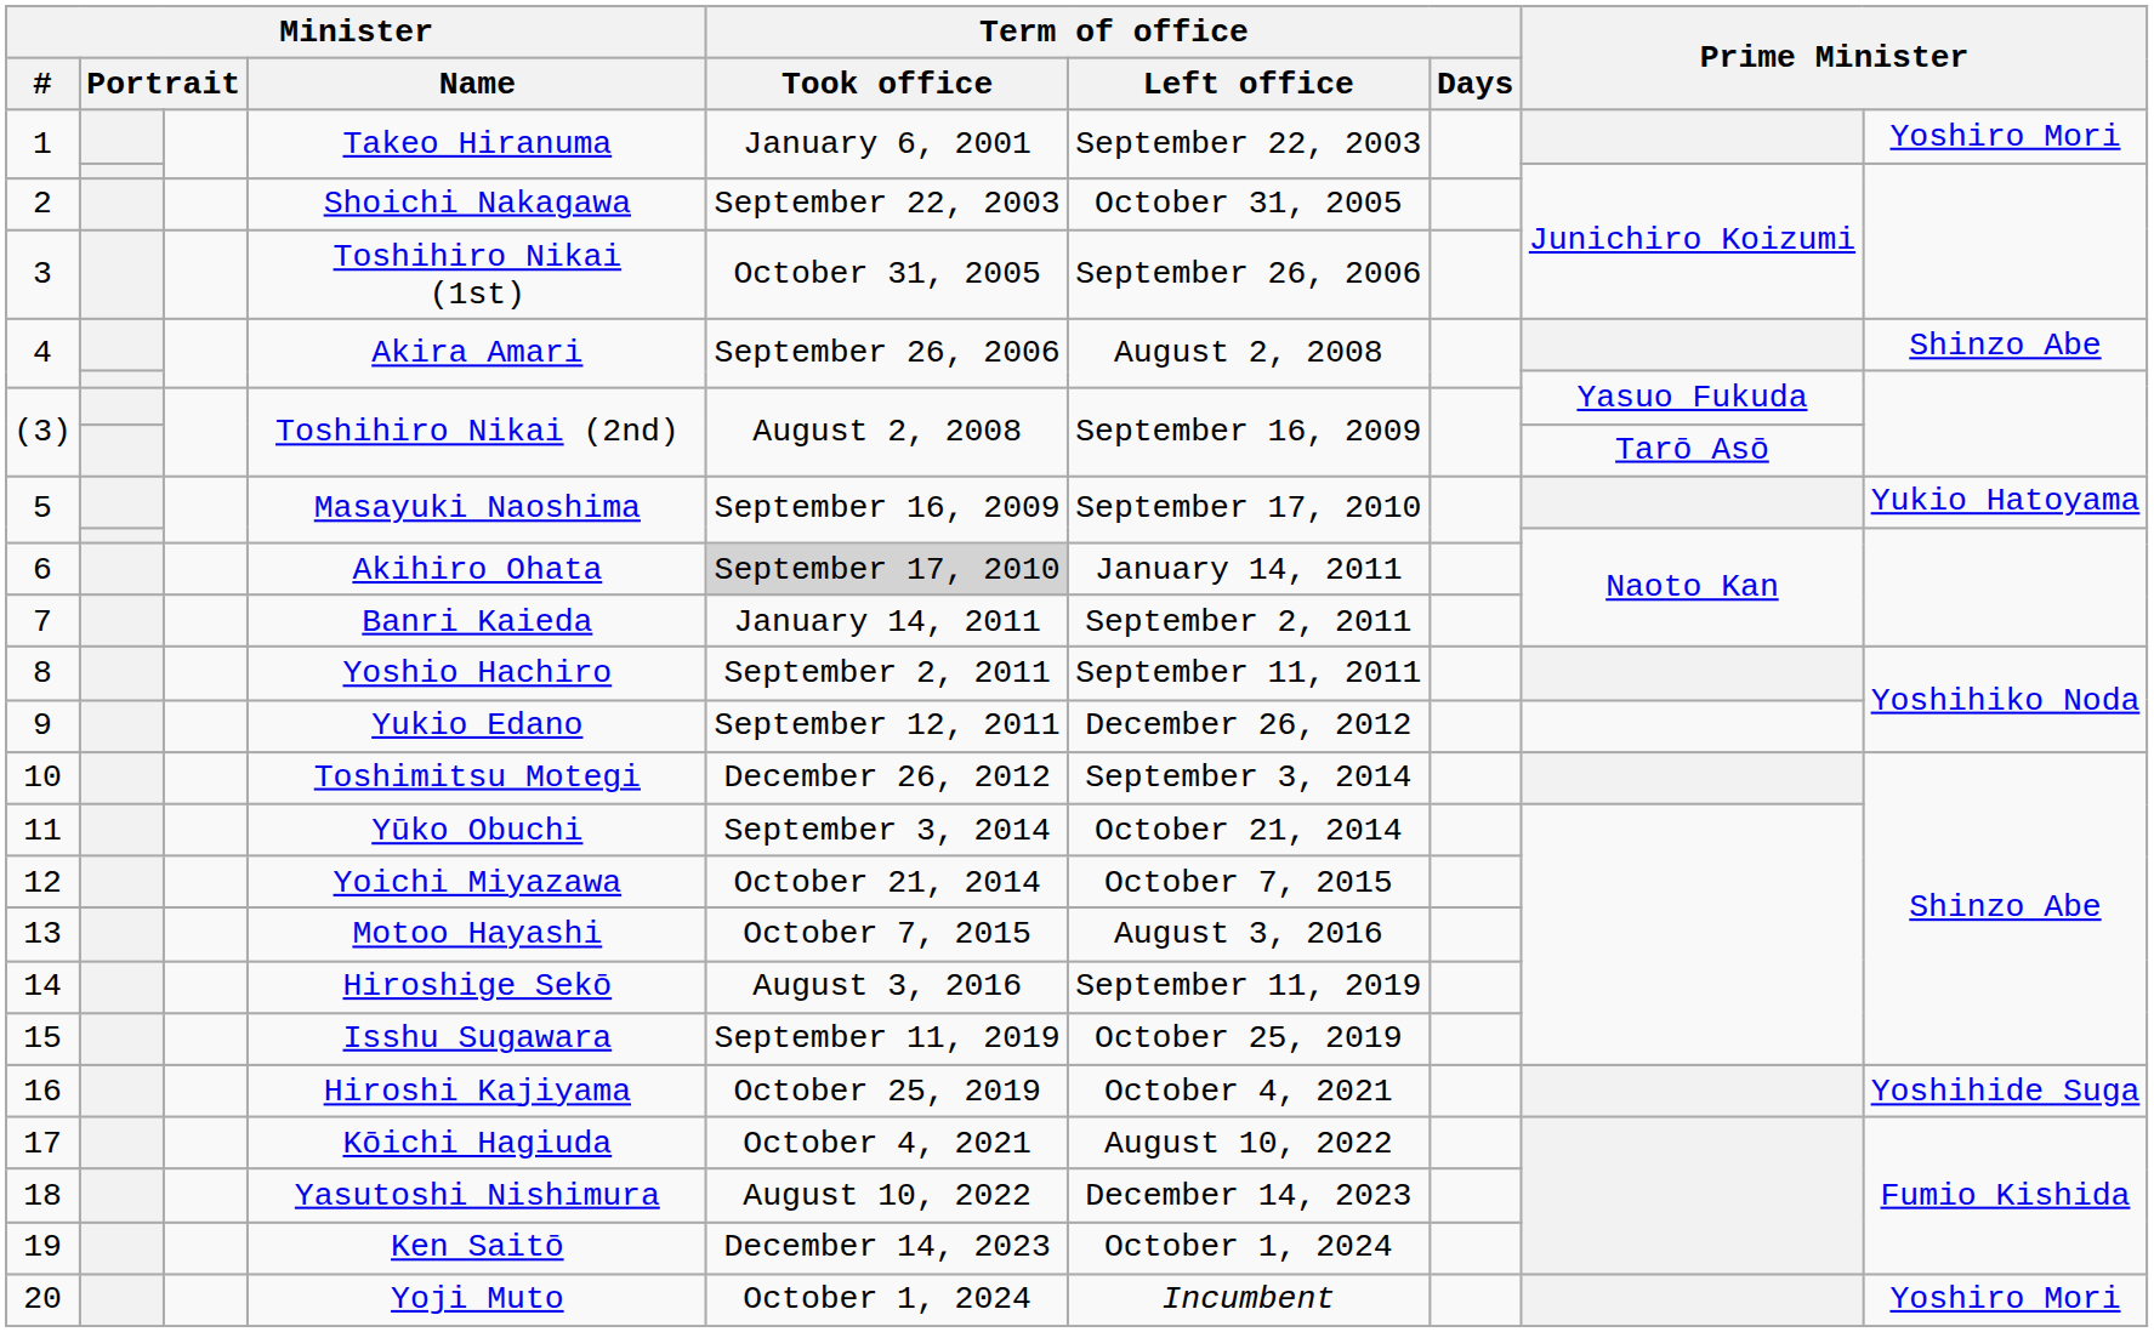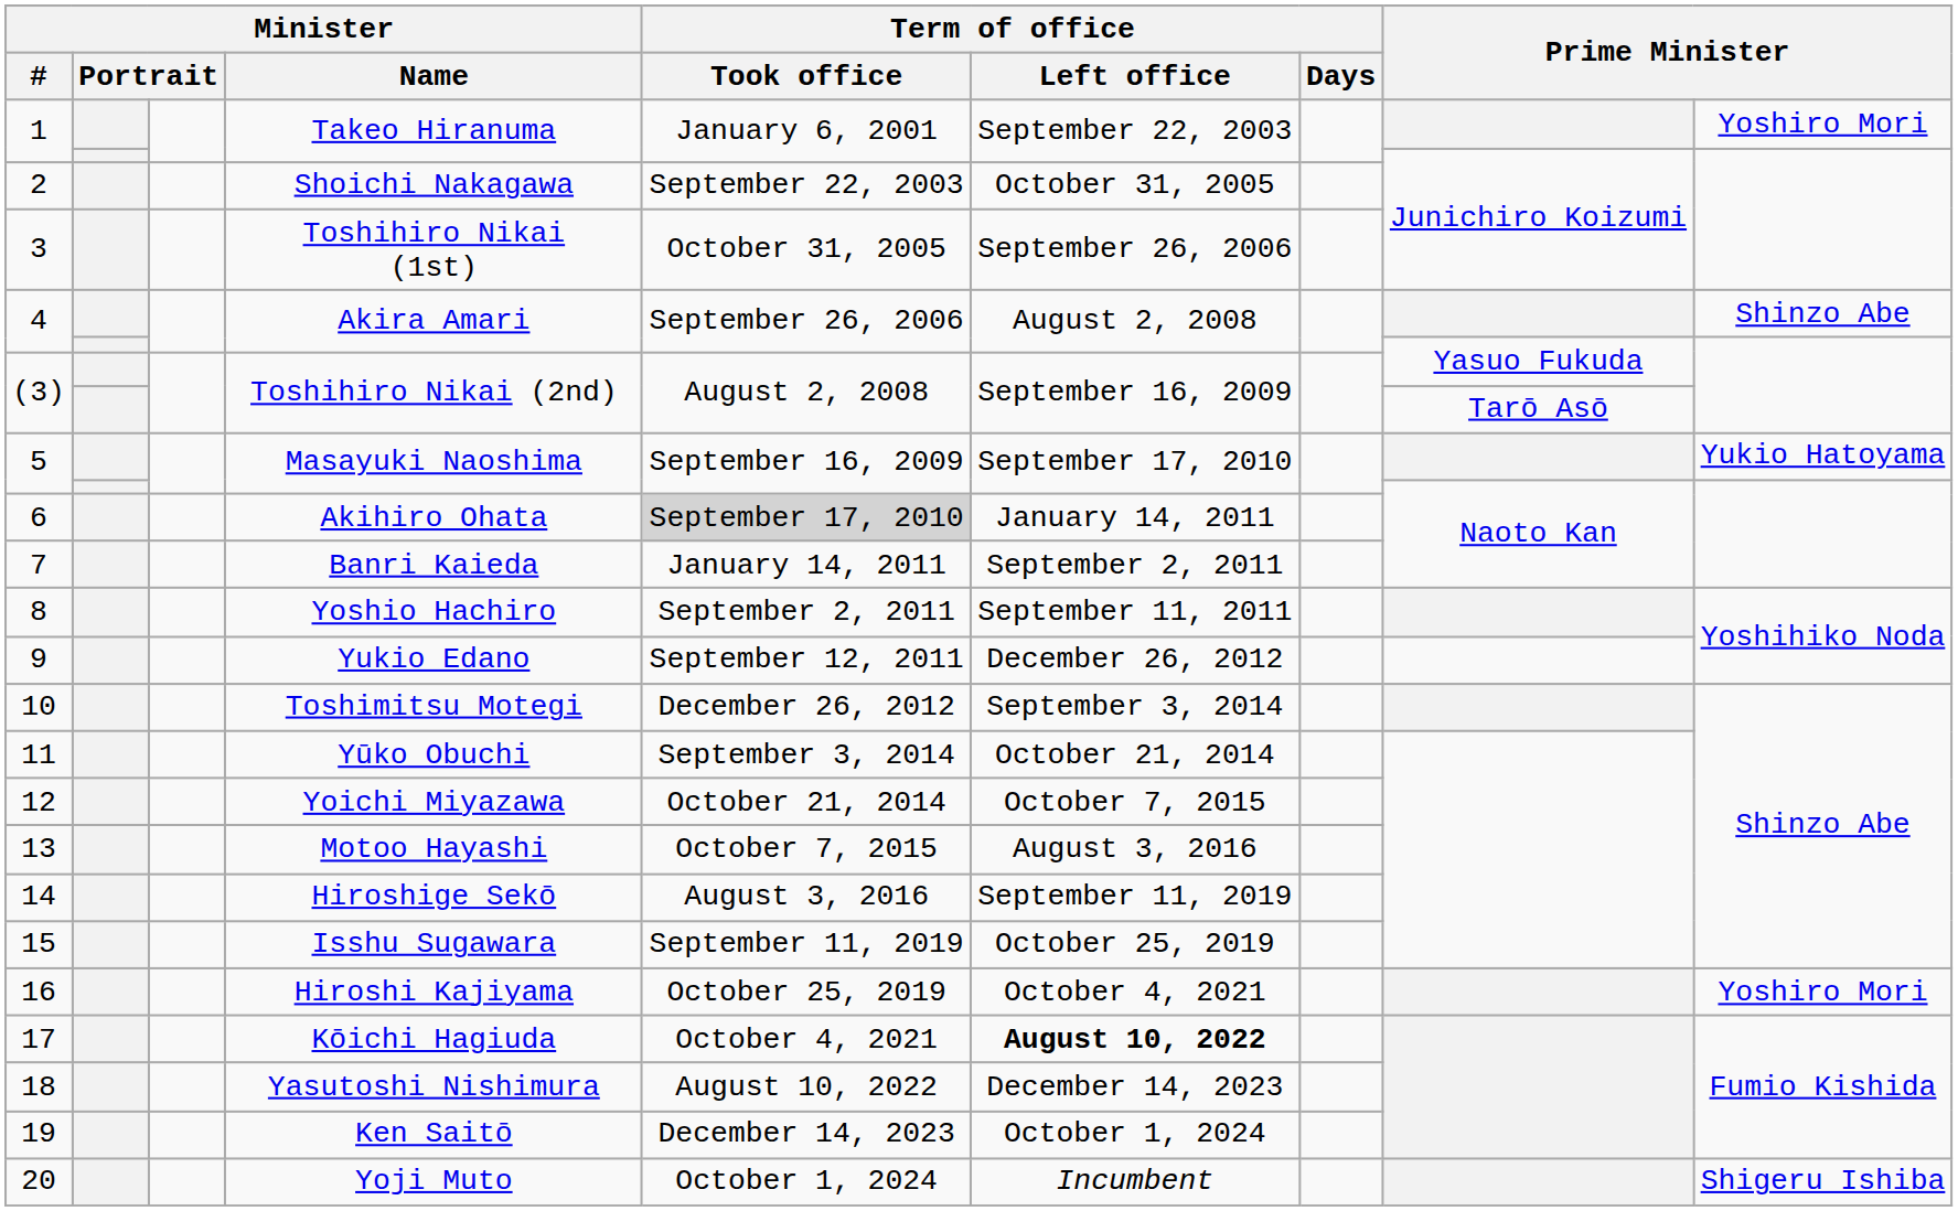16 | column 9: Yoshihide Suga -> Yoshiro Mori
17 | Term of office / Left office: normal -> bold
20 | column 9: Yoshiro Mori -> Shigeru Ishiba
